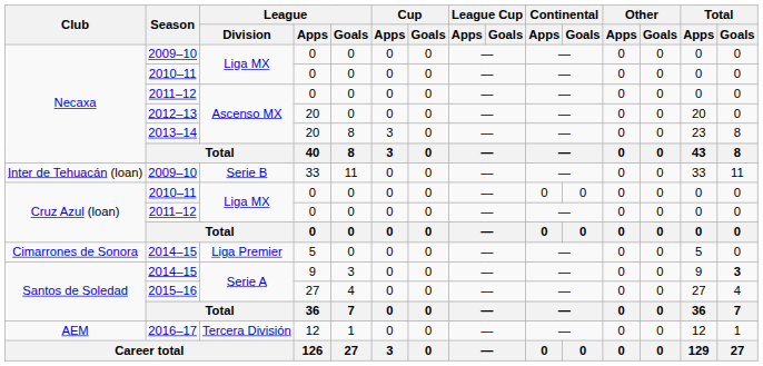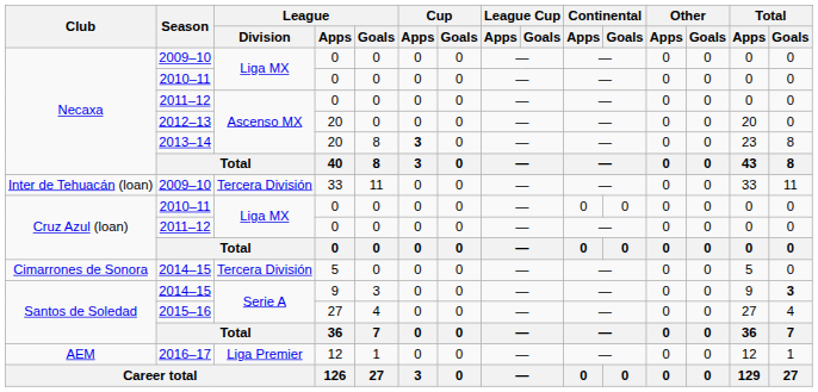2013–14 | Cup / Apps: normal -> bold
Inter de Tehuacán (loan) / 2009–10 | League / Division: Serie B -> Tercera División
Cimarrones de Sonora / 2014–15 | League / Division: Liga Premier -> Tercera División
2016–17 | League / Division: Tercera División -> Liga Premier
